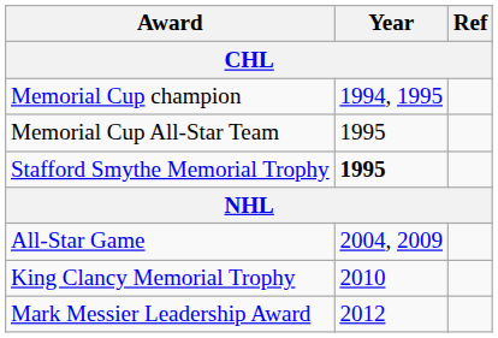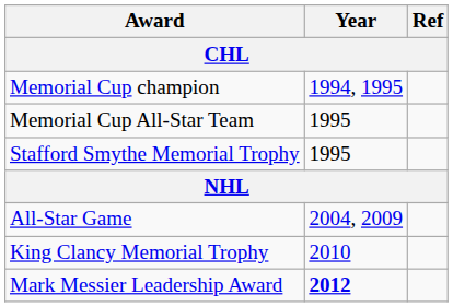Stafford Smythe Memorial Trophy | Year: bold -> normal
Mark Messier Leadership Award | Year: normal -> bold
